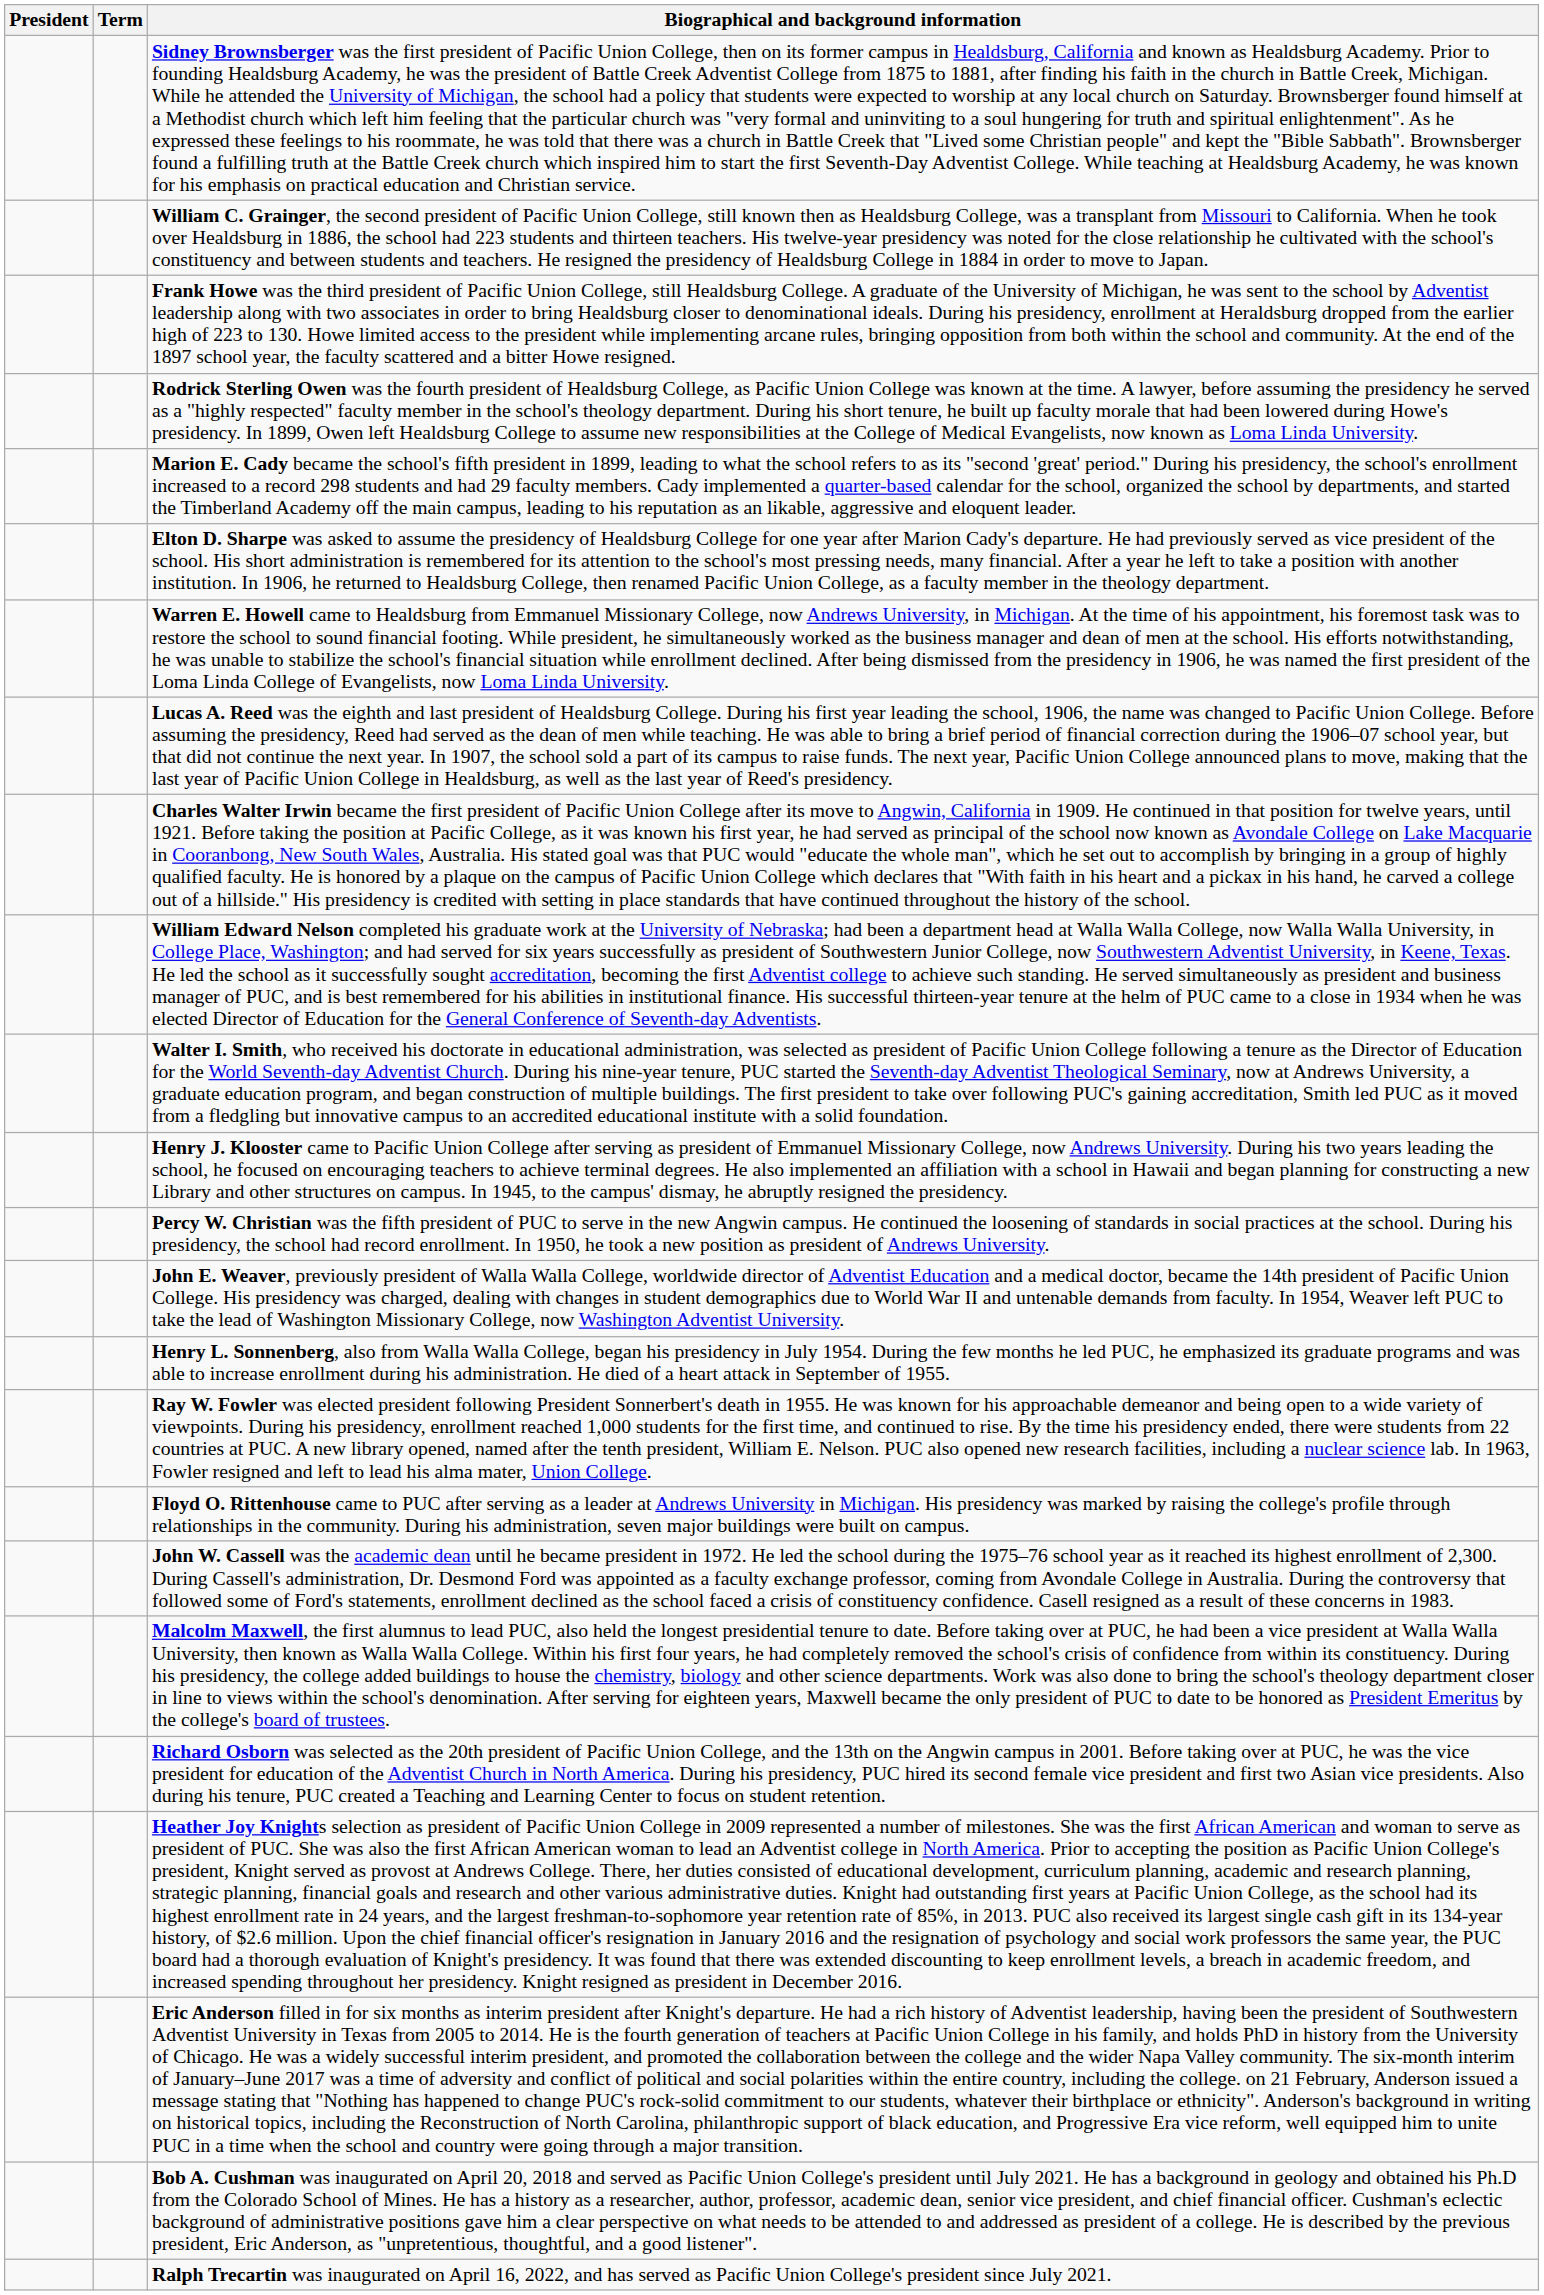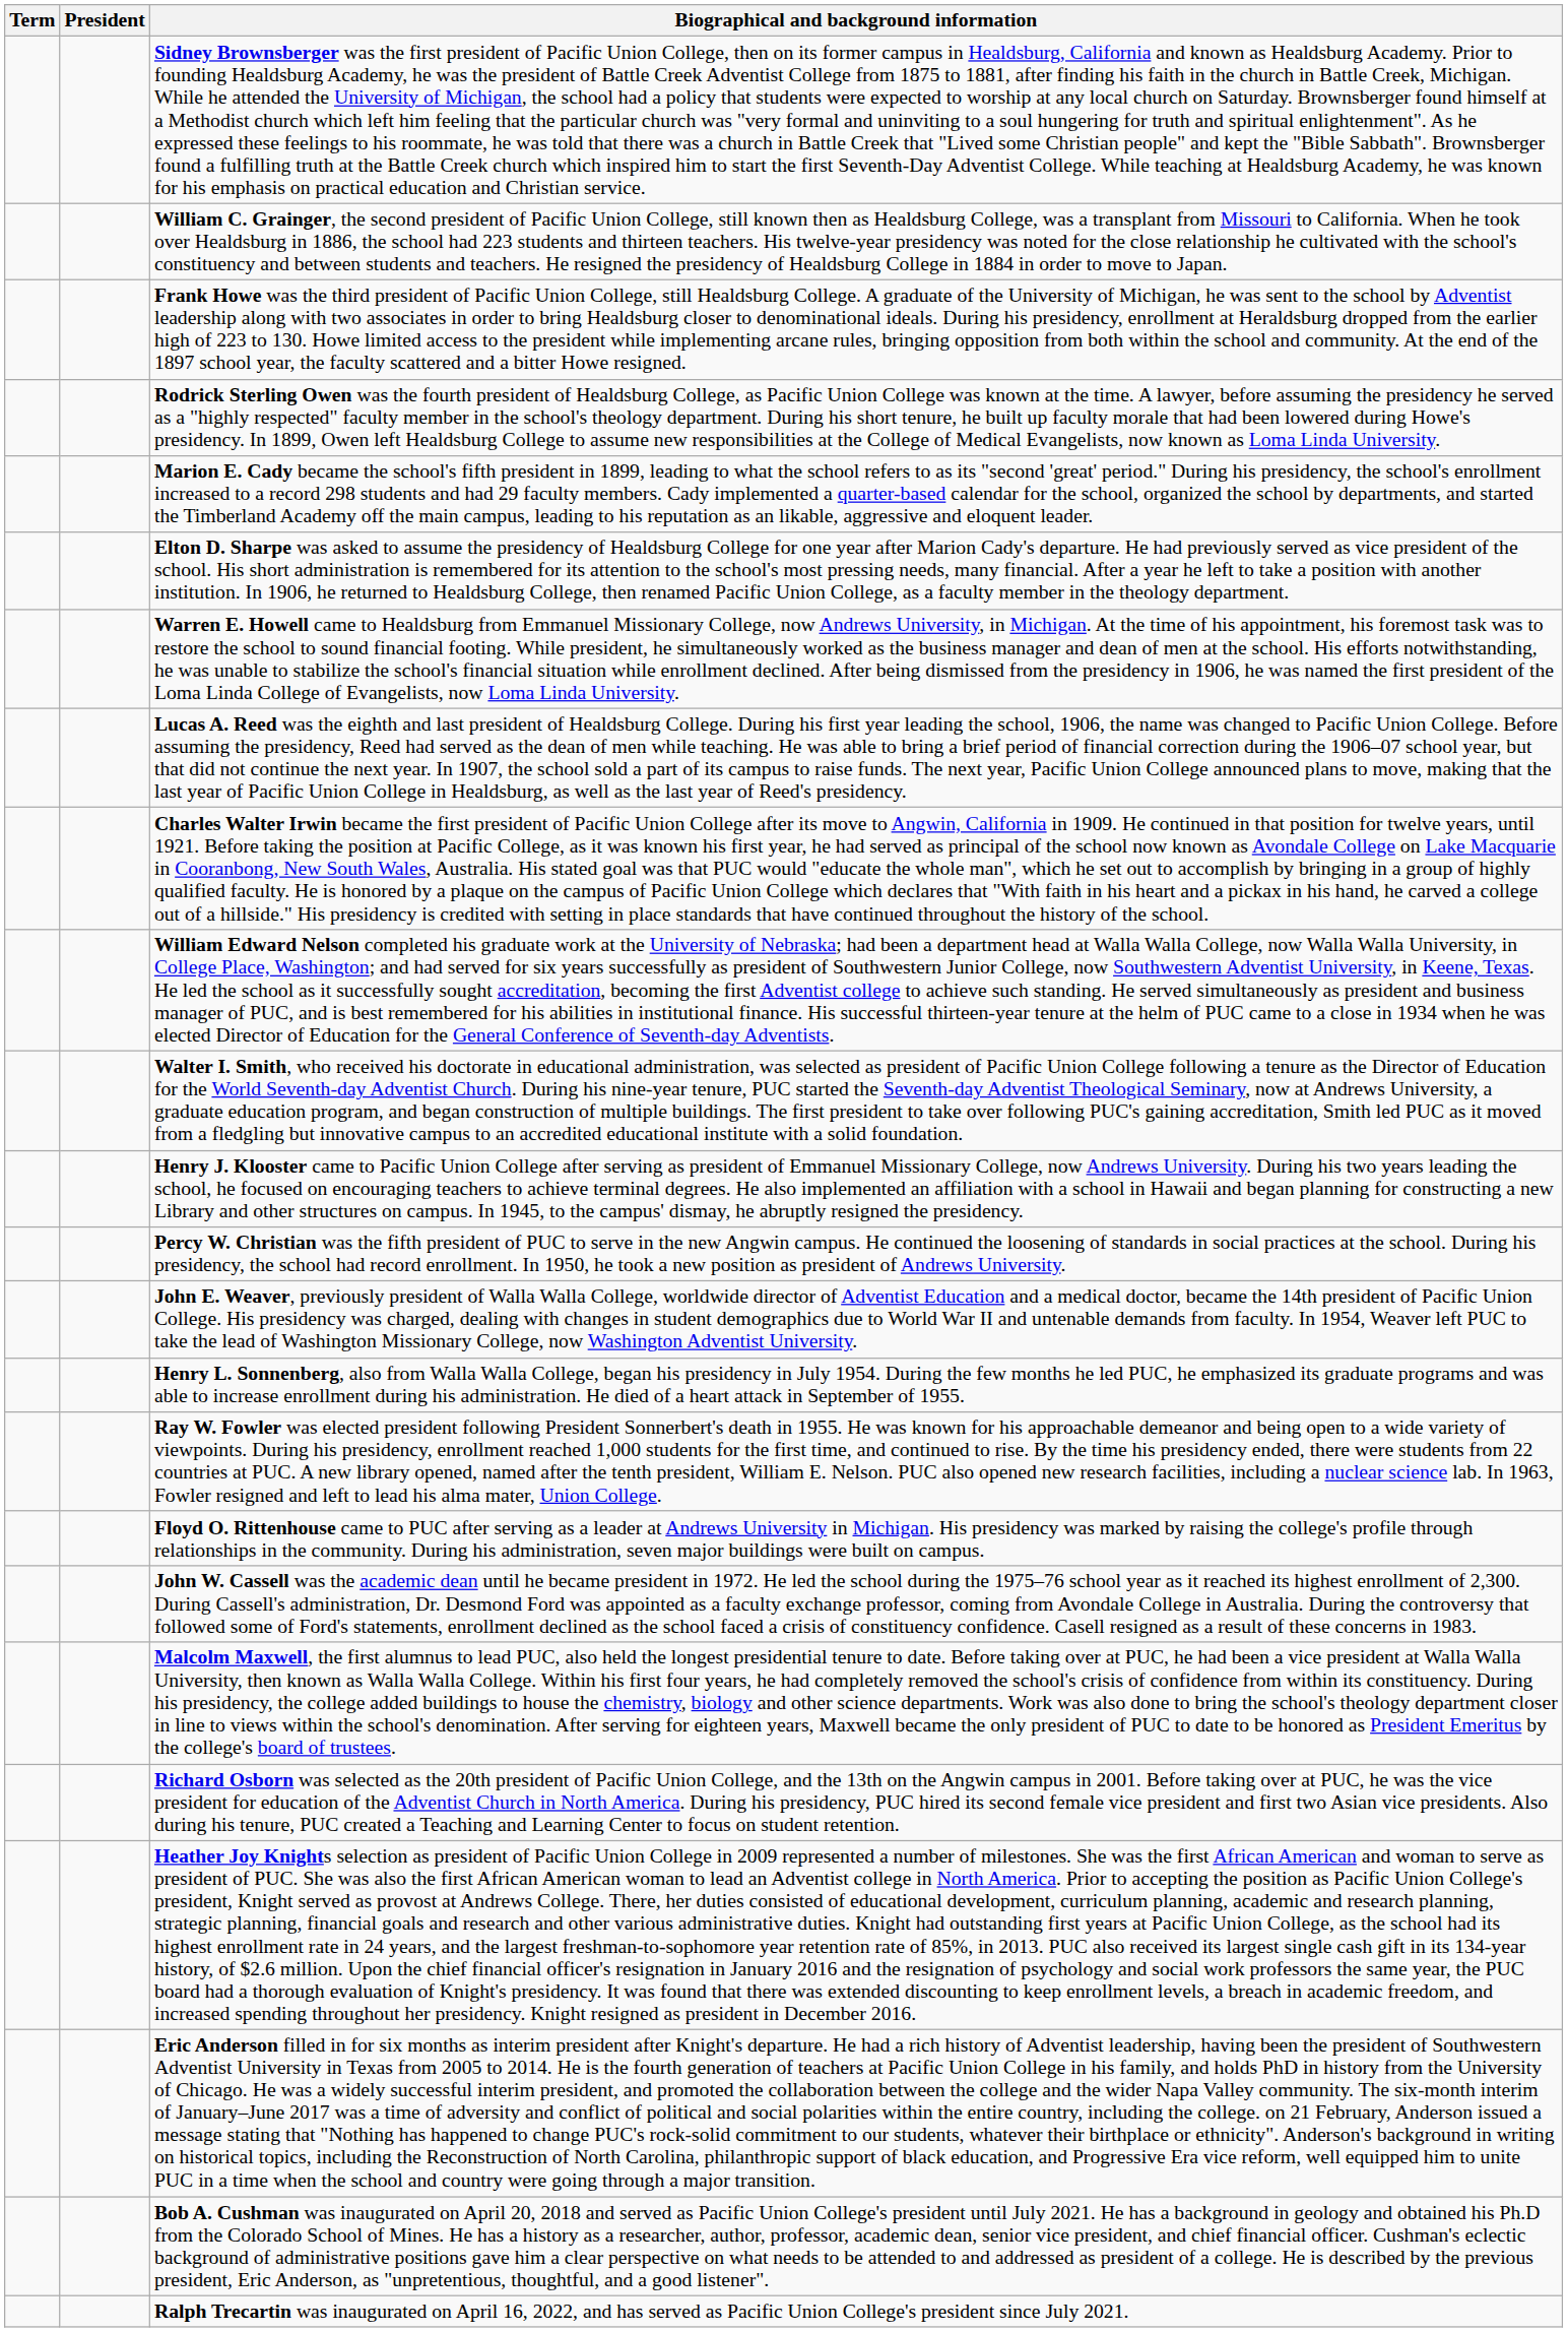columns swapped: Term <-> President
